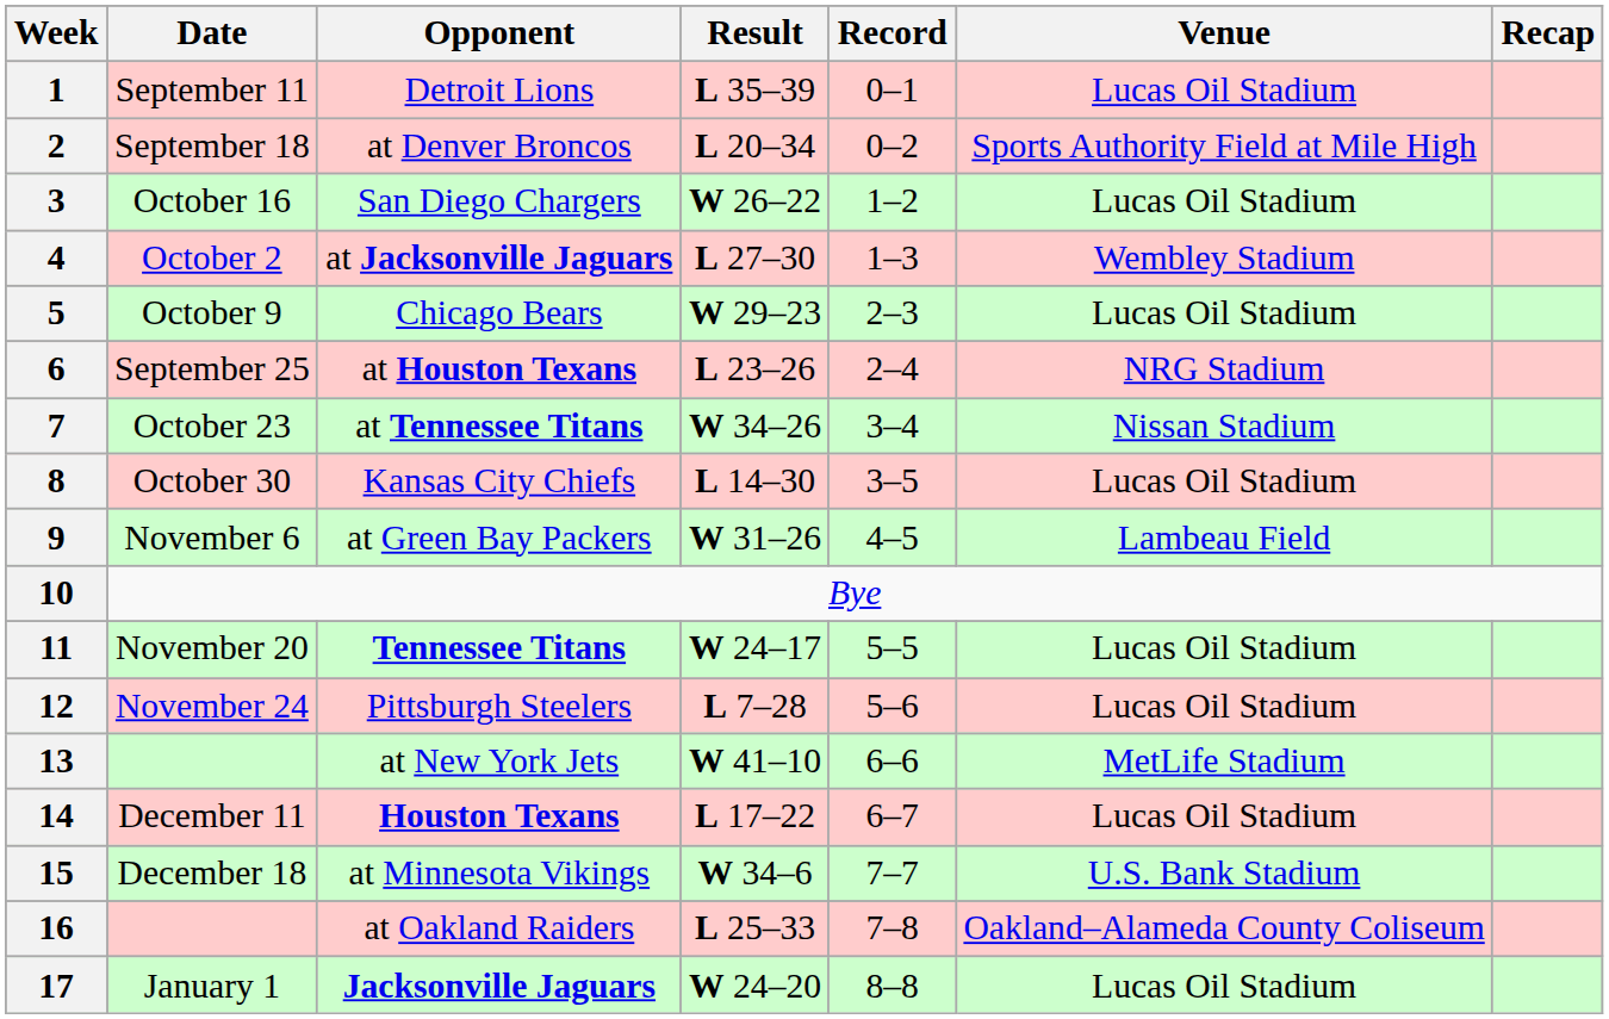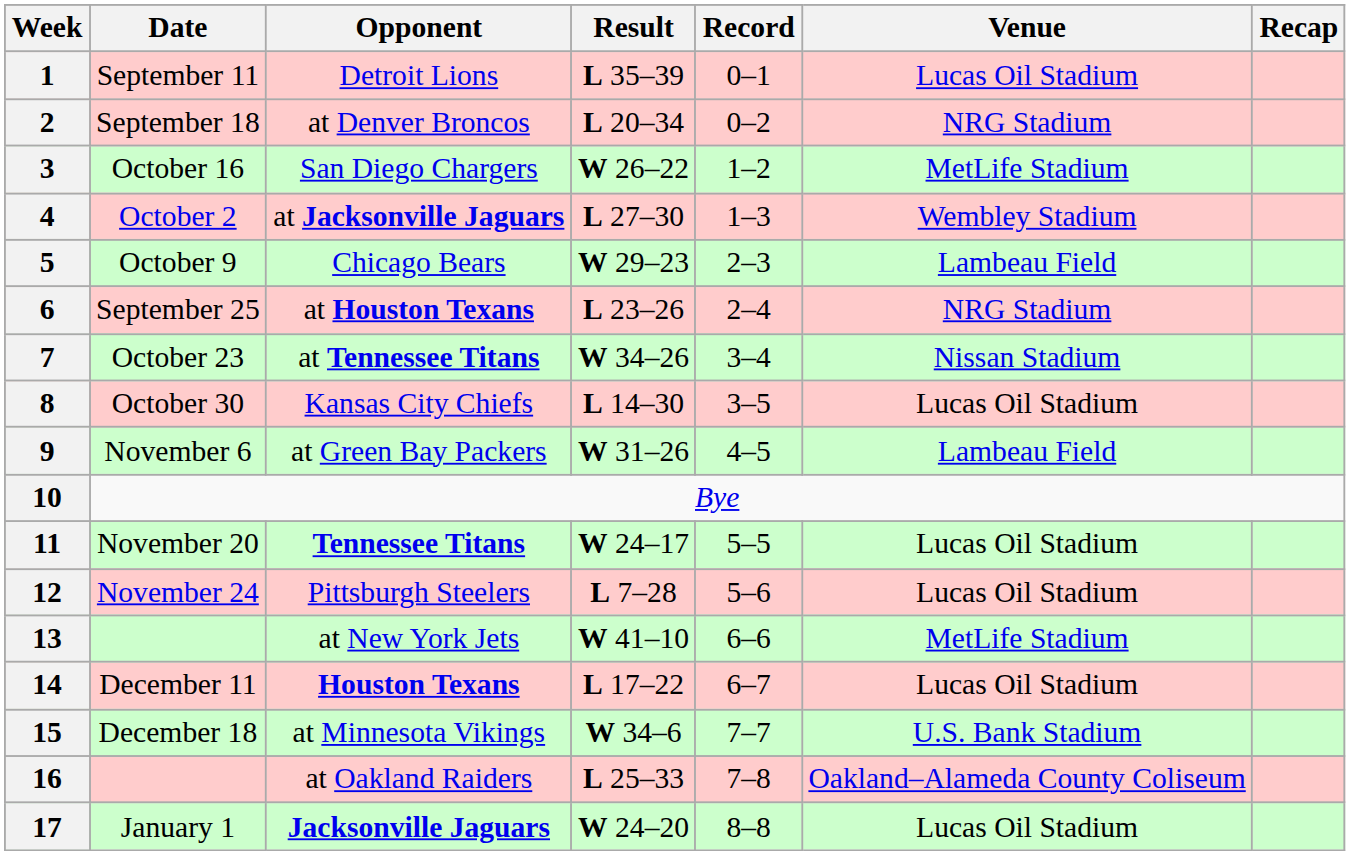2 | Venue: Sports Authority Field at Mile High -> NRG Stadium
3 | Venue: Lucas Oil Stadium -> MetLife Stadium
5 | Venue: Lucas Oil Stadium -> Lambeau Field
